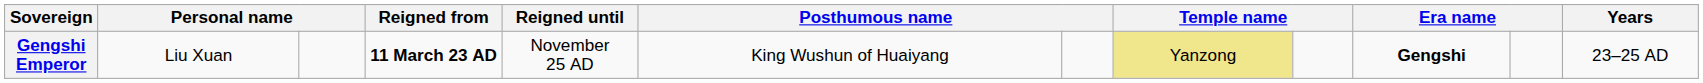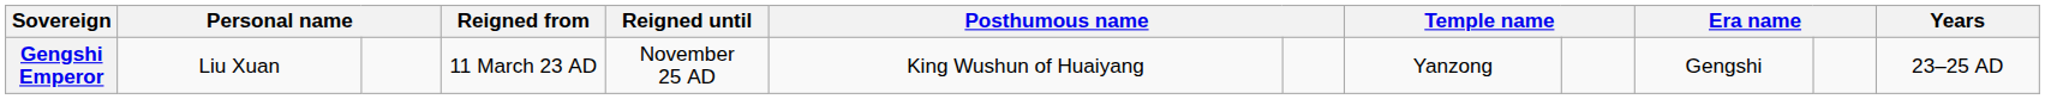Gengshi Emperor | Reigned from: bold -> normal
Gengshi Emperor | column 8: khaki background -> no background
Gengshi Emperor | column 10: bold -> normal
